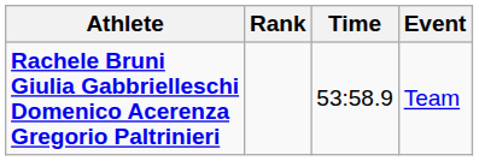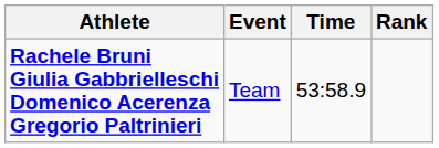columns swapped: Event <-> Rank
